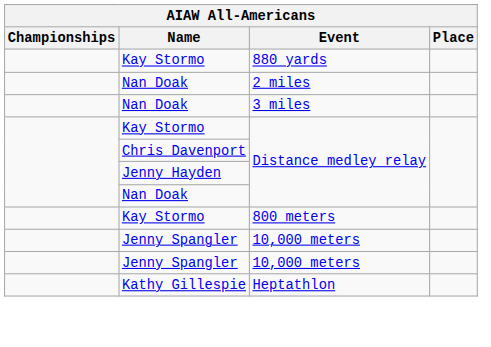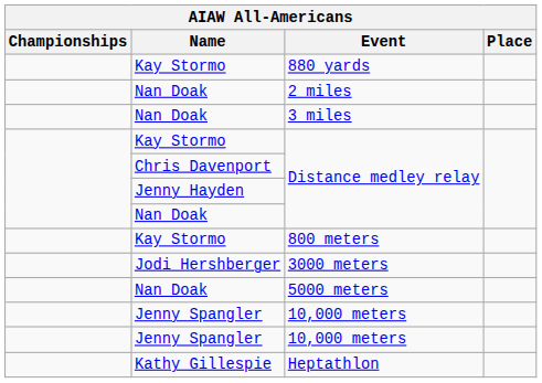+ row: Jodi Hershberger | 3000 meters
+ row: Nan Doak | 5000 meters
